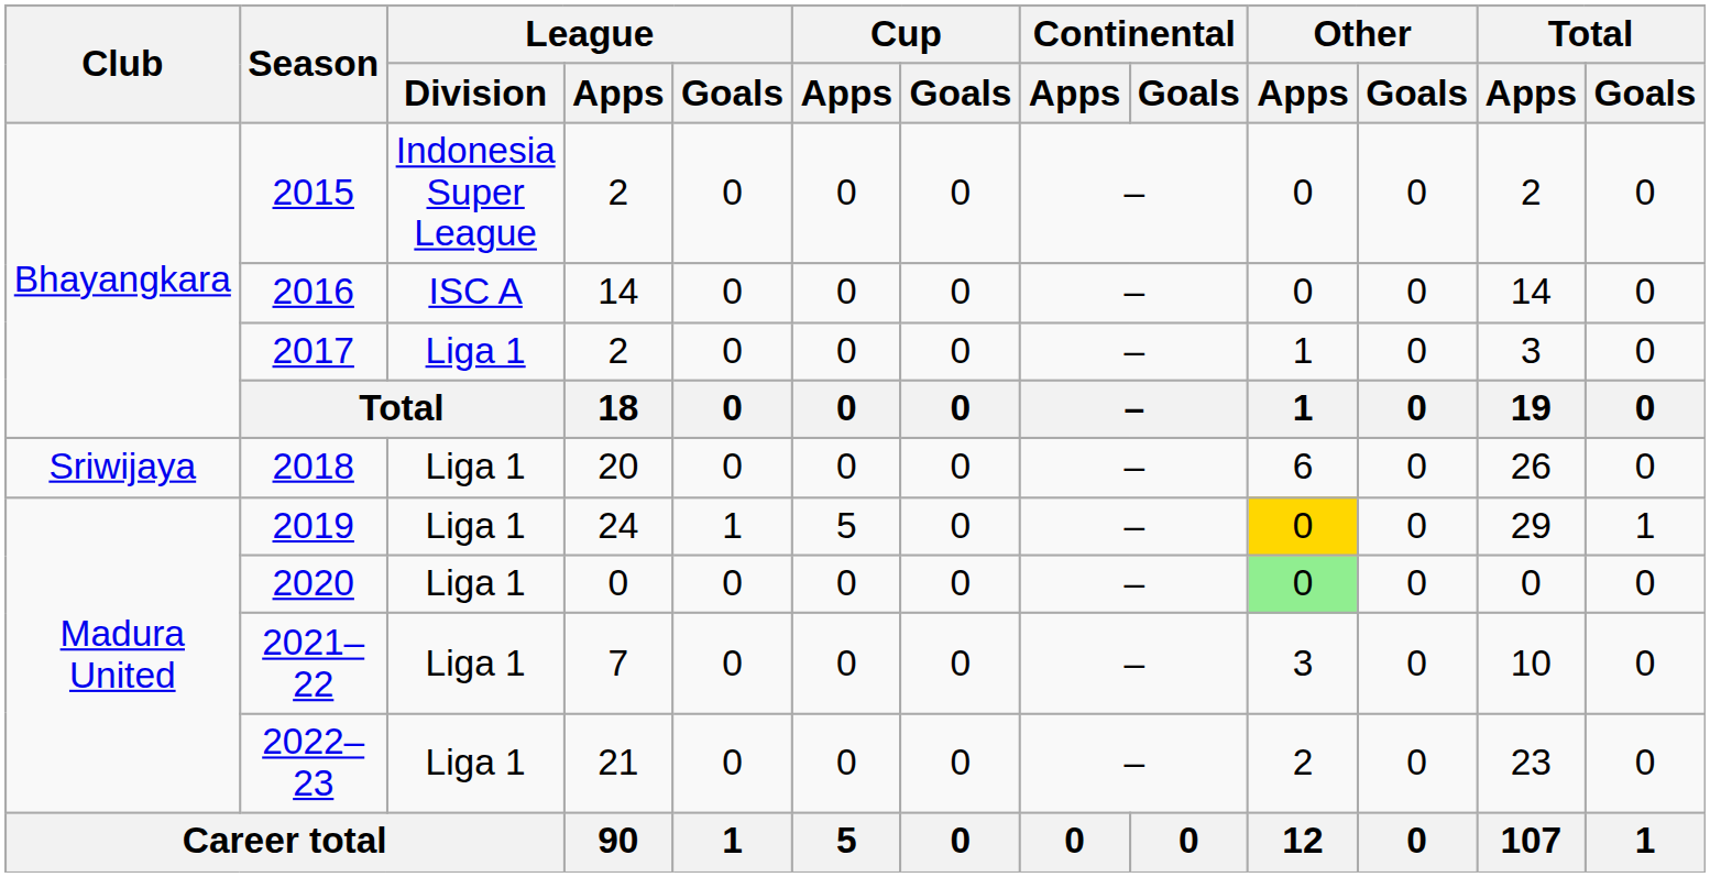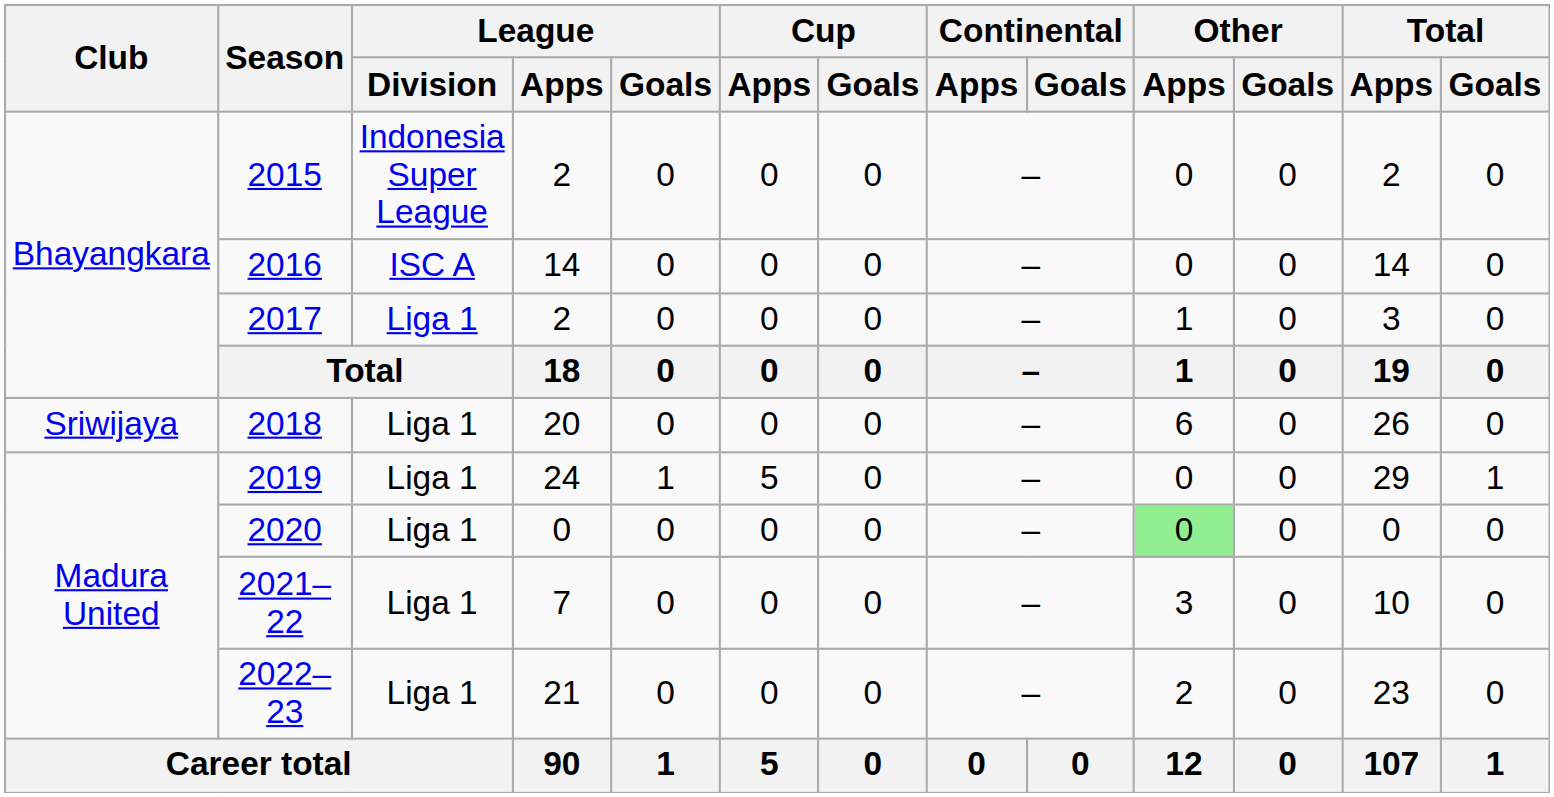2019 | Other / Apps: gold background -> no background
